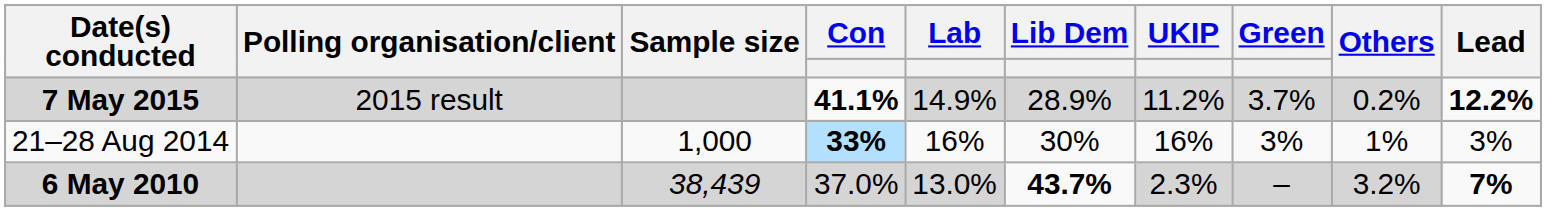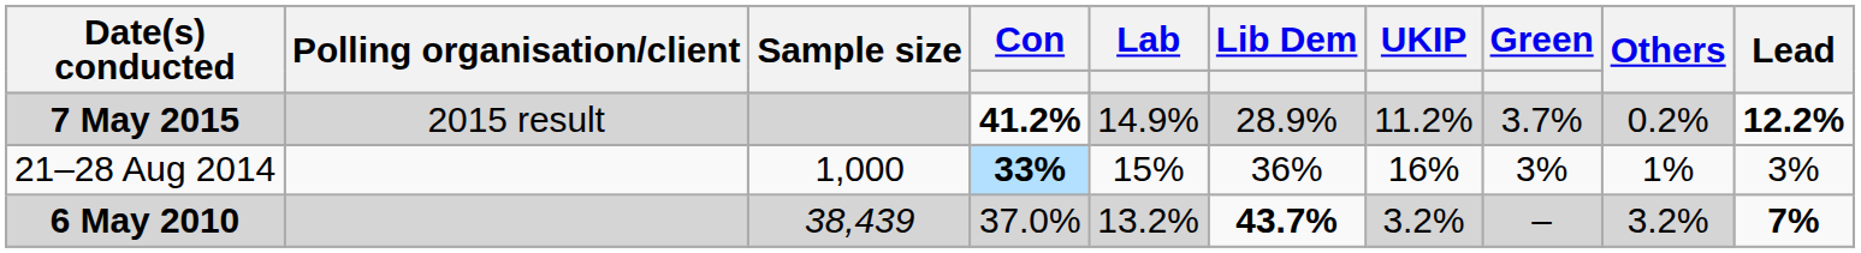7 May 2015 | Con: 41.1% -> 41.2%
21–28 Aug 2014 | Lab: 16% -> 15%
21–28 Aug 2014 | Lib Dem: 30% -> 36%
6 May 2010 | Lab: 13.0% -> 13.2%
6 May 2010 | UKIP: 2.3% -> 3.2%
